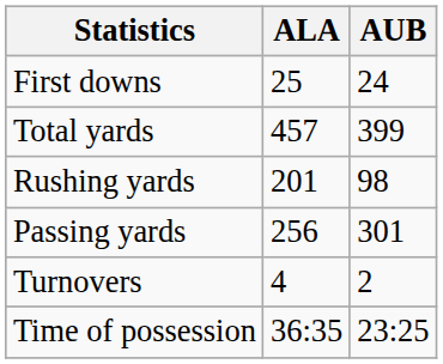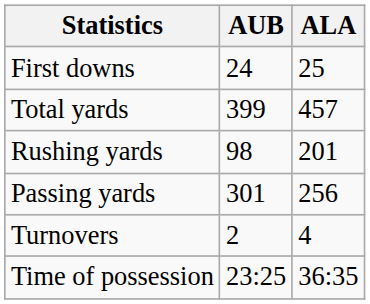columns swapped: AUB <-> ALA
